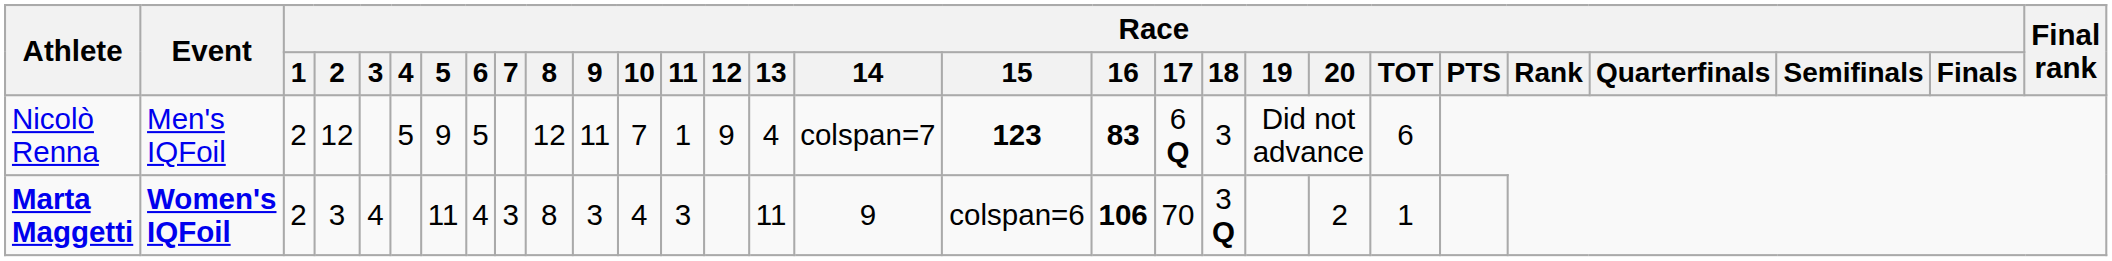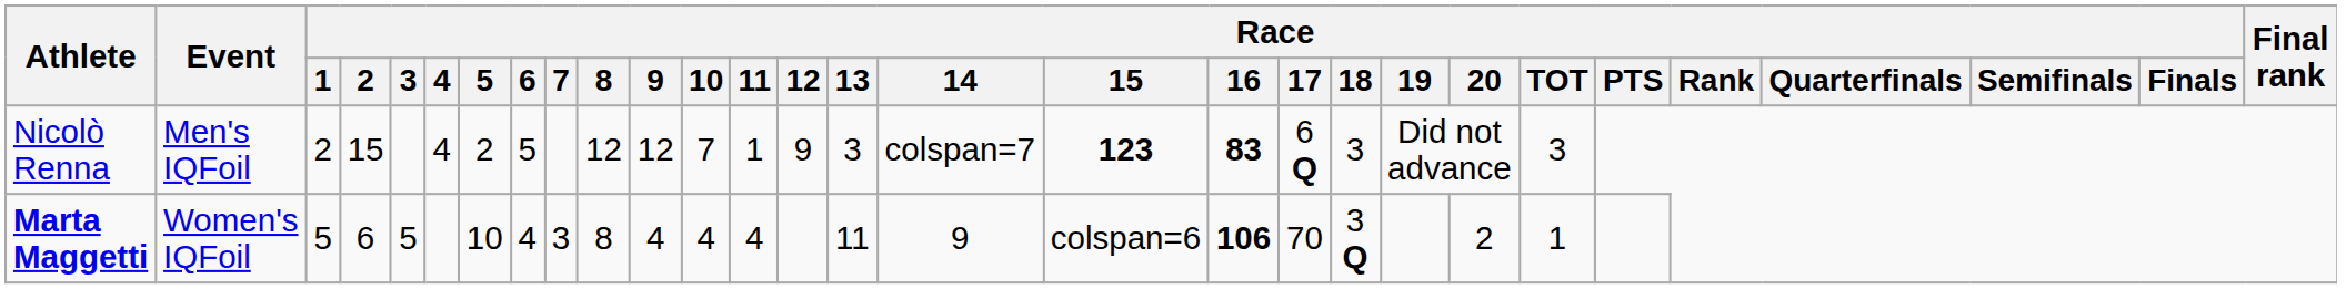Nicolò Renna | Race / 2: 12 -> 15
Nicolò Renna | Race / 4: 5 -> 4
Nicolò Renna | Race / 5: 9 -> 2
Nicolò Renna | Race / 9: 11 -> 12
Nicolò Renna | Race / 13: 4 -> 3
Nicolò Renna | Race / TOT: 6 -> 3
Marta Maggetti | Event: bold -> normal
Marta Maggetti | Race / 1: 2 -> 5
Marta Maggetti | Race / 2: 3 -> 6
Marta Maggetti | Race / 3: 4 -> 5
Marta Maggetti | Race / 5: 11 -> 10
Marta Maggetti | Race / 9: 3 -> 4
Marta Maggetti | Race / 11: 3 -> 4
